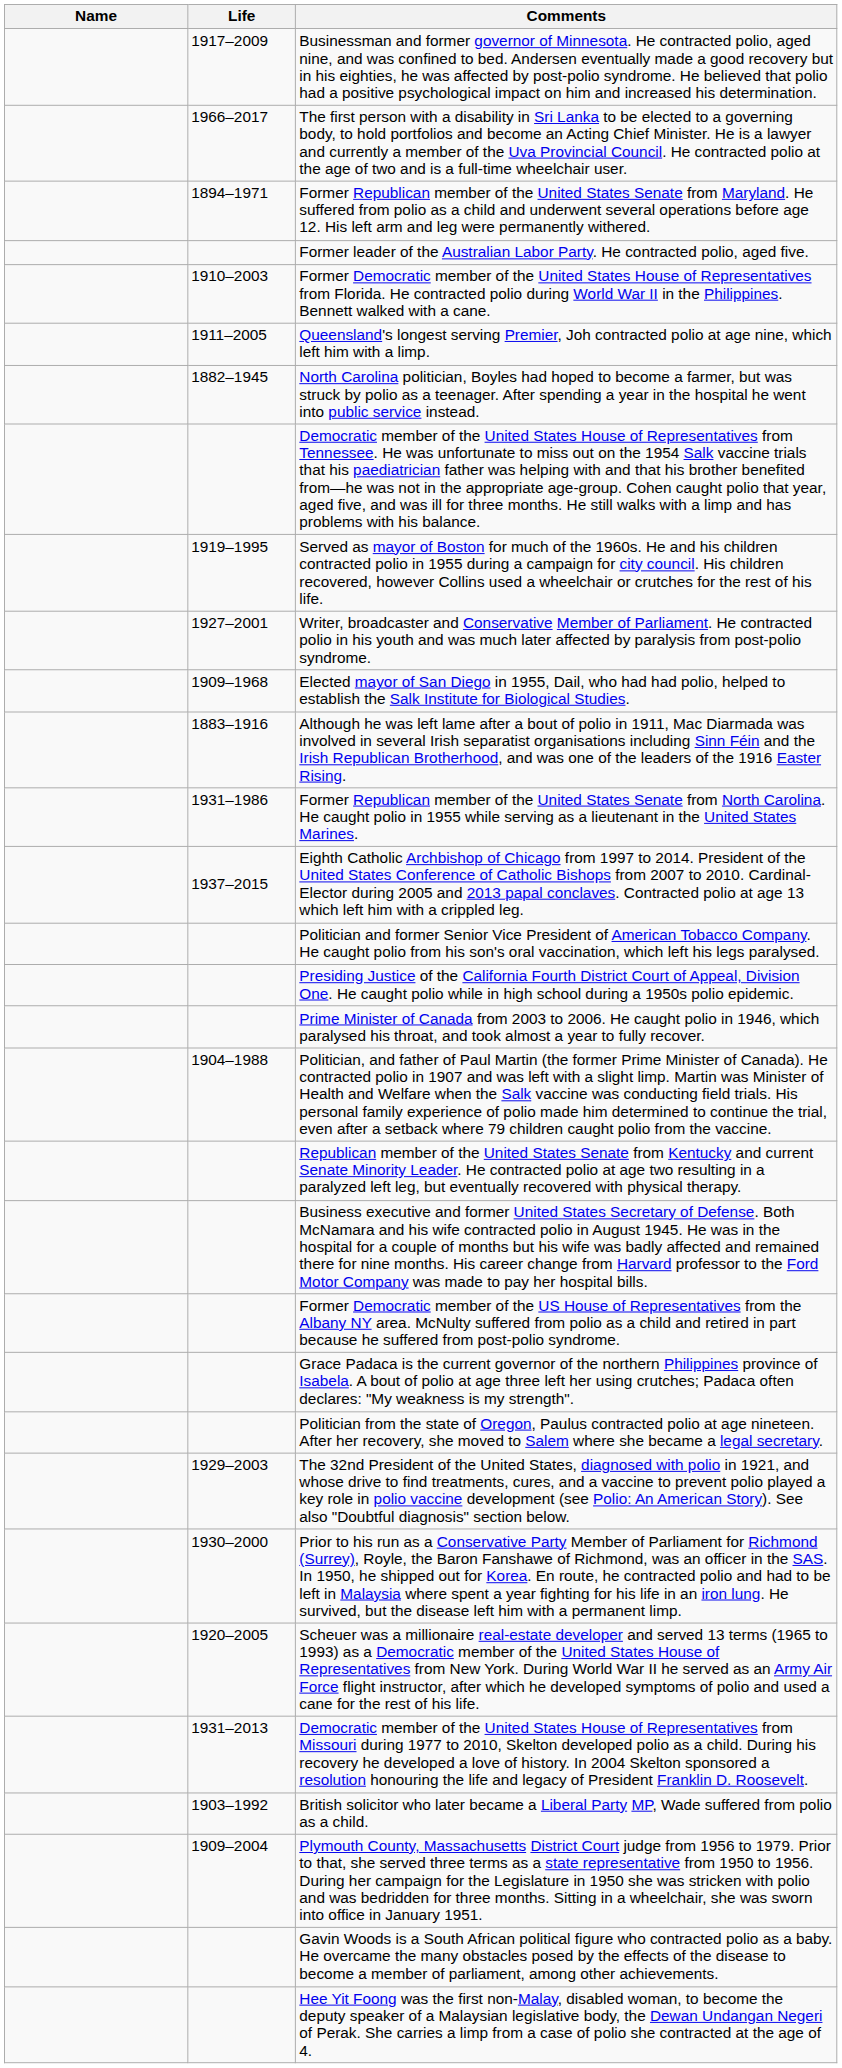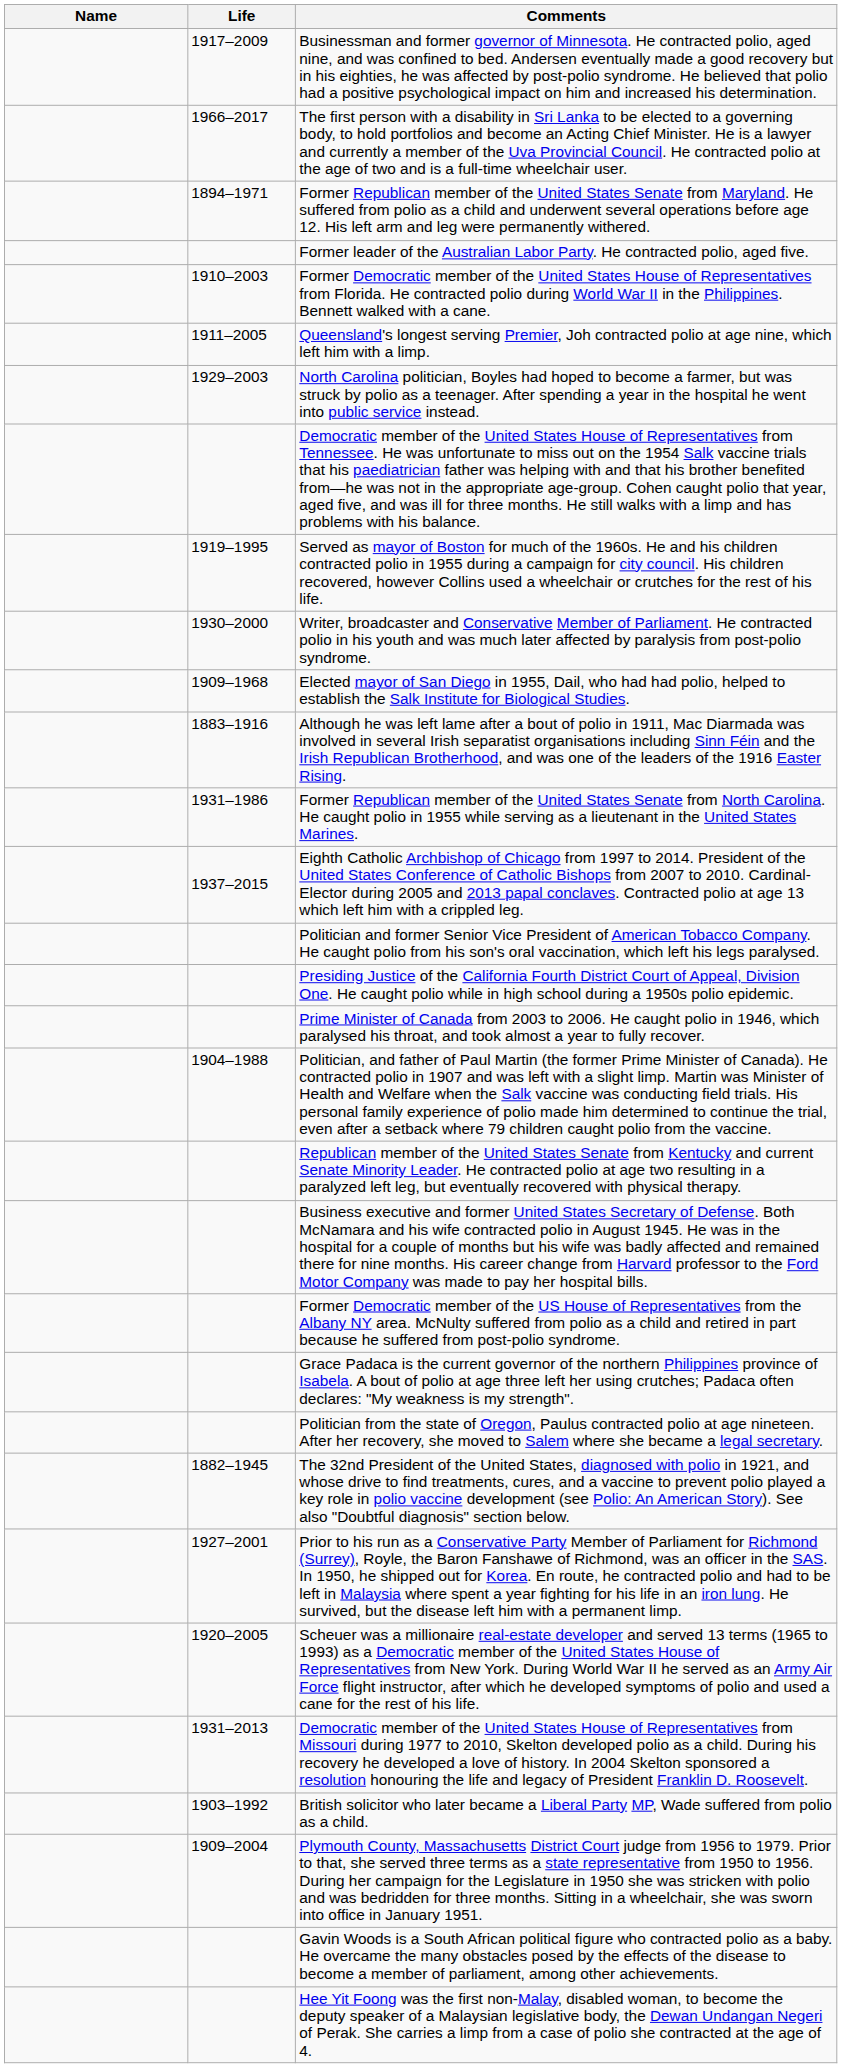row 8 | Life: 1882–1945 -> 1929–2003
row 11 | Life: 1927–2001 -> 1930–2000
row 25 | Life: 1929–2003 -> 1882–1945
row 26 | Life: 1930–2000 -> 1927–2001
